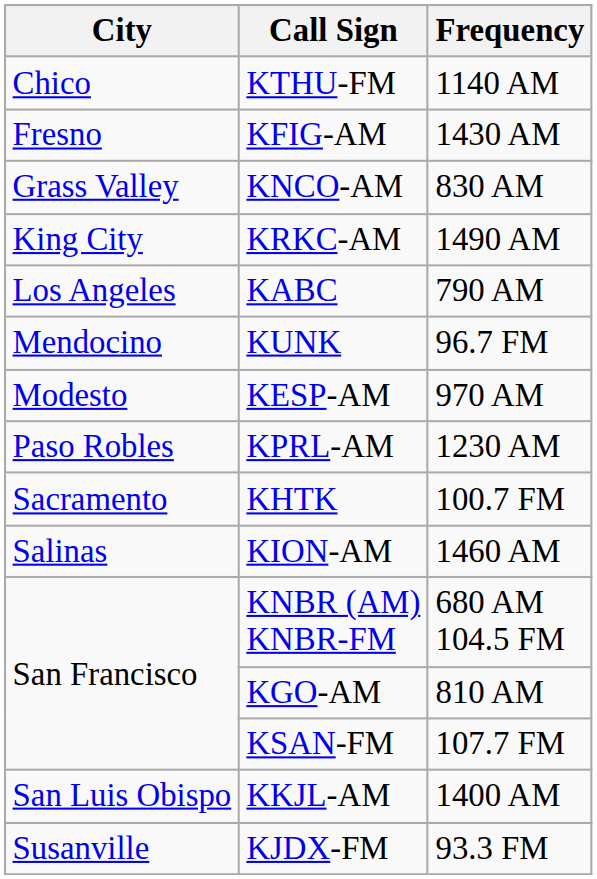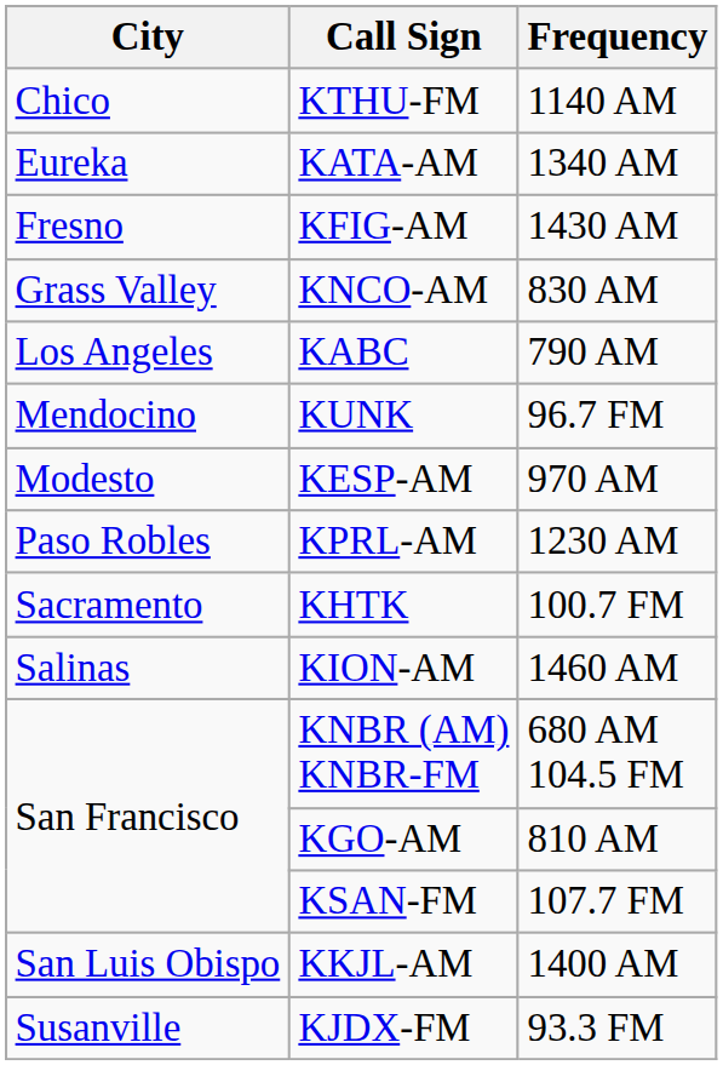+ row: Eureka | KATA-AM | 1340 AM
- row: King City | KRKC-AM | 1490 AM
